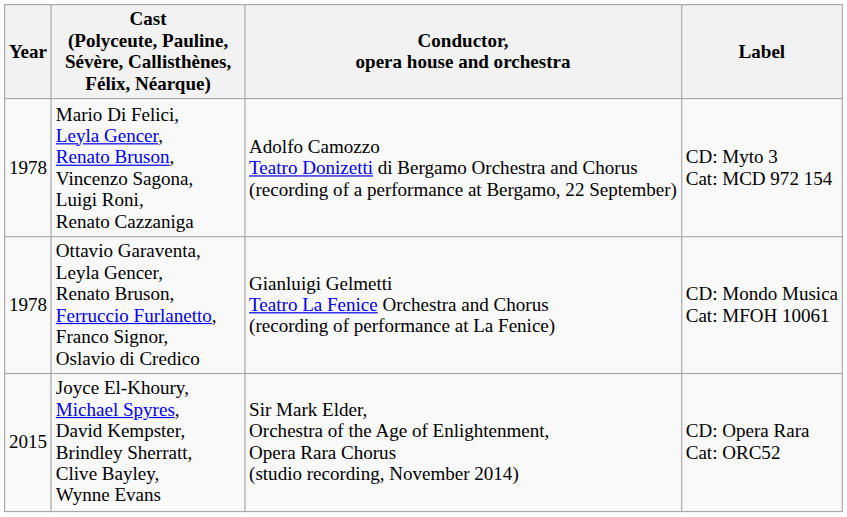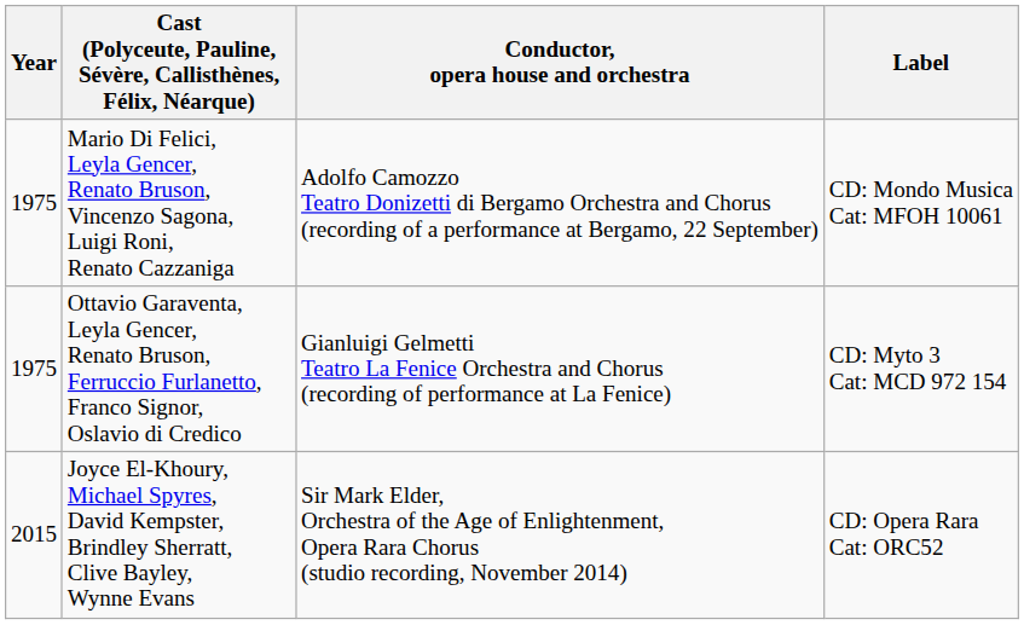row 2 | Year: 1978 -> 1975
row 2 | Label: CD: Myto 3 Cat: MCD 972 154 -> CD: Mondo Musica Cat: MFOH 10061
row 3 | Year: 1978 -> 1975
row 3 | Label: CD: Mondo Musica Cat: MFOH 10061 -> CD: Myto 3 Cat: MCD 972 154
